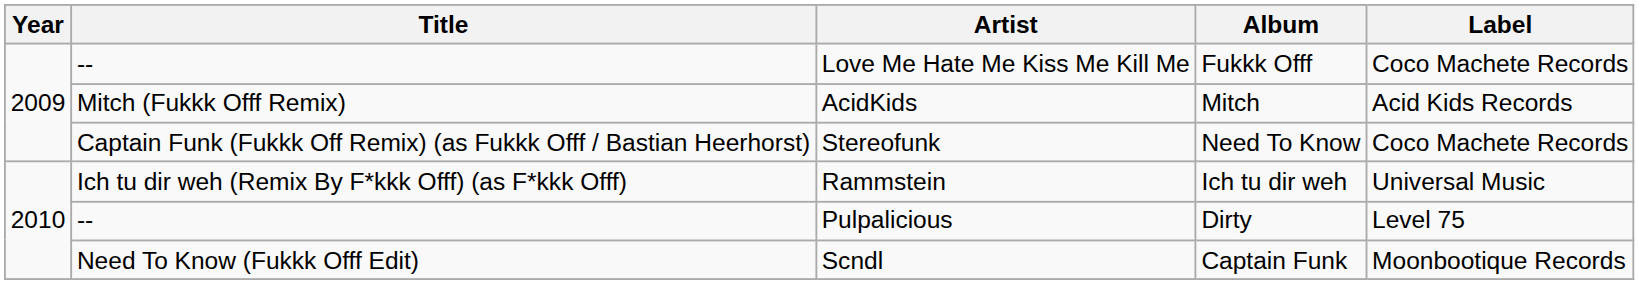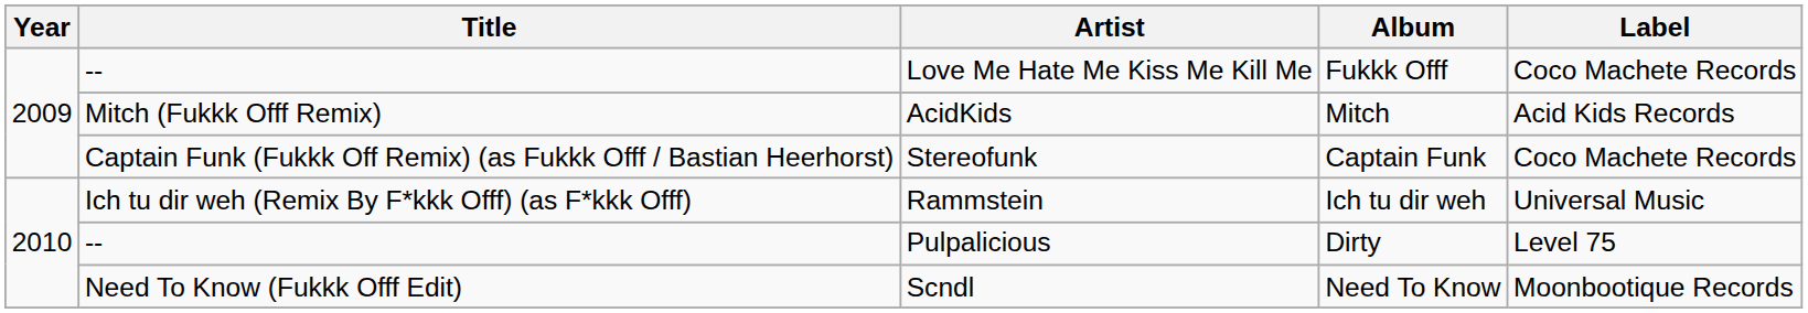Stereofunk | Album: Need To Know -> Captain Funk
Scndl | Album: Captain Funk -> Need To Know
